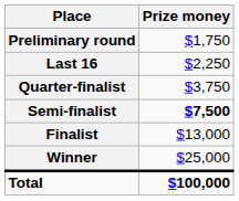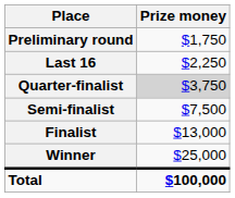Quarter-finalist | Prize money: no background -> lightgrey background
Semi-finalist | Prize money: bold -> normal
